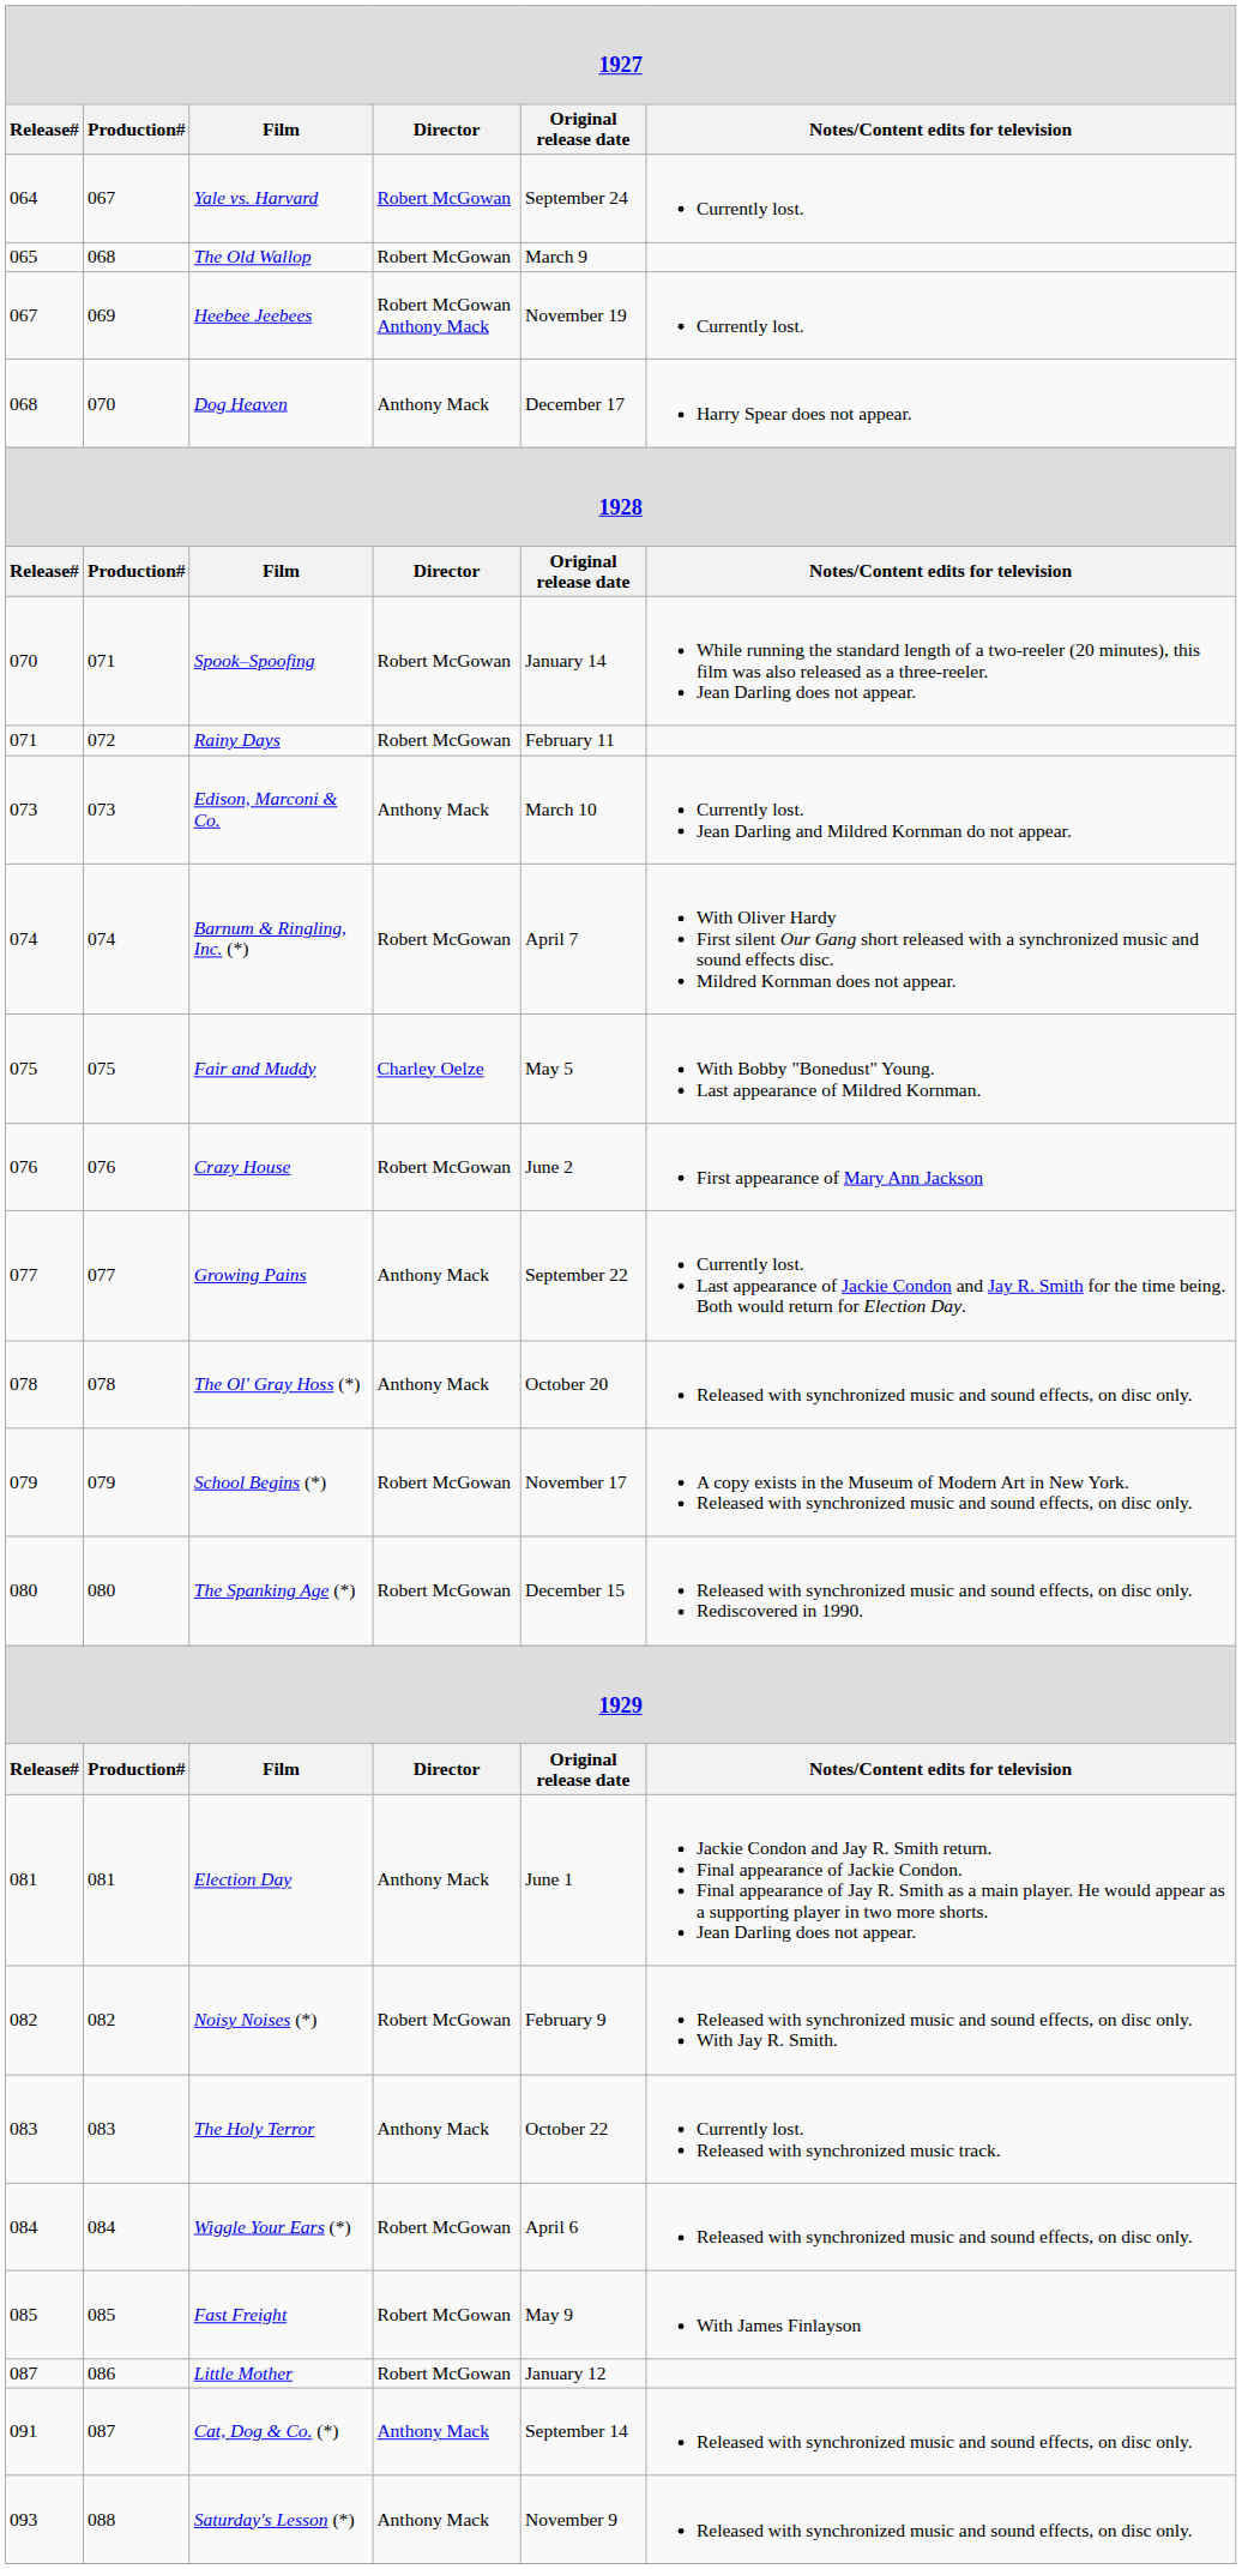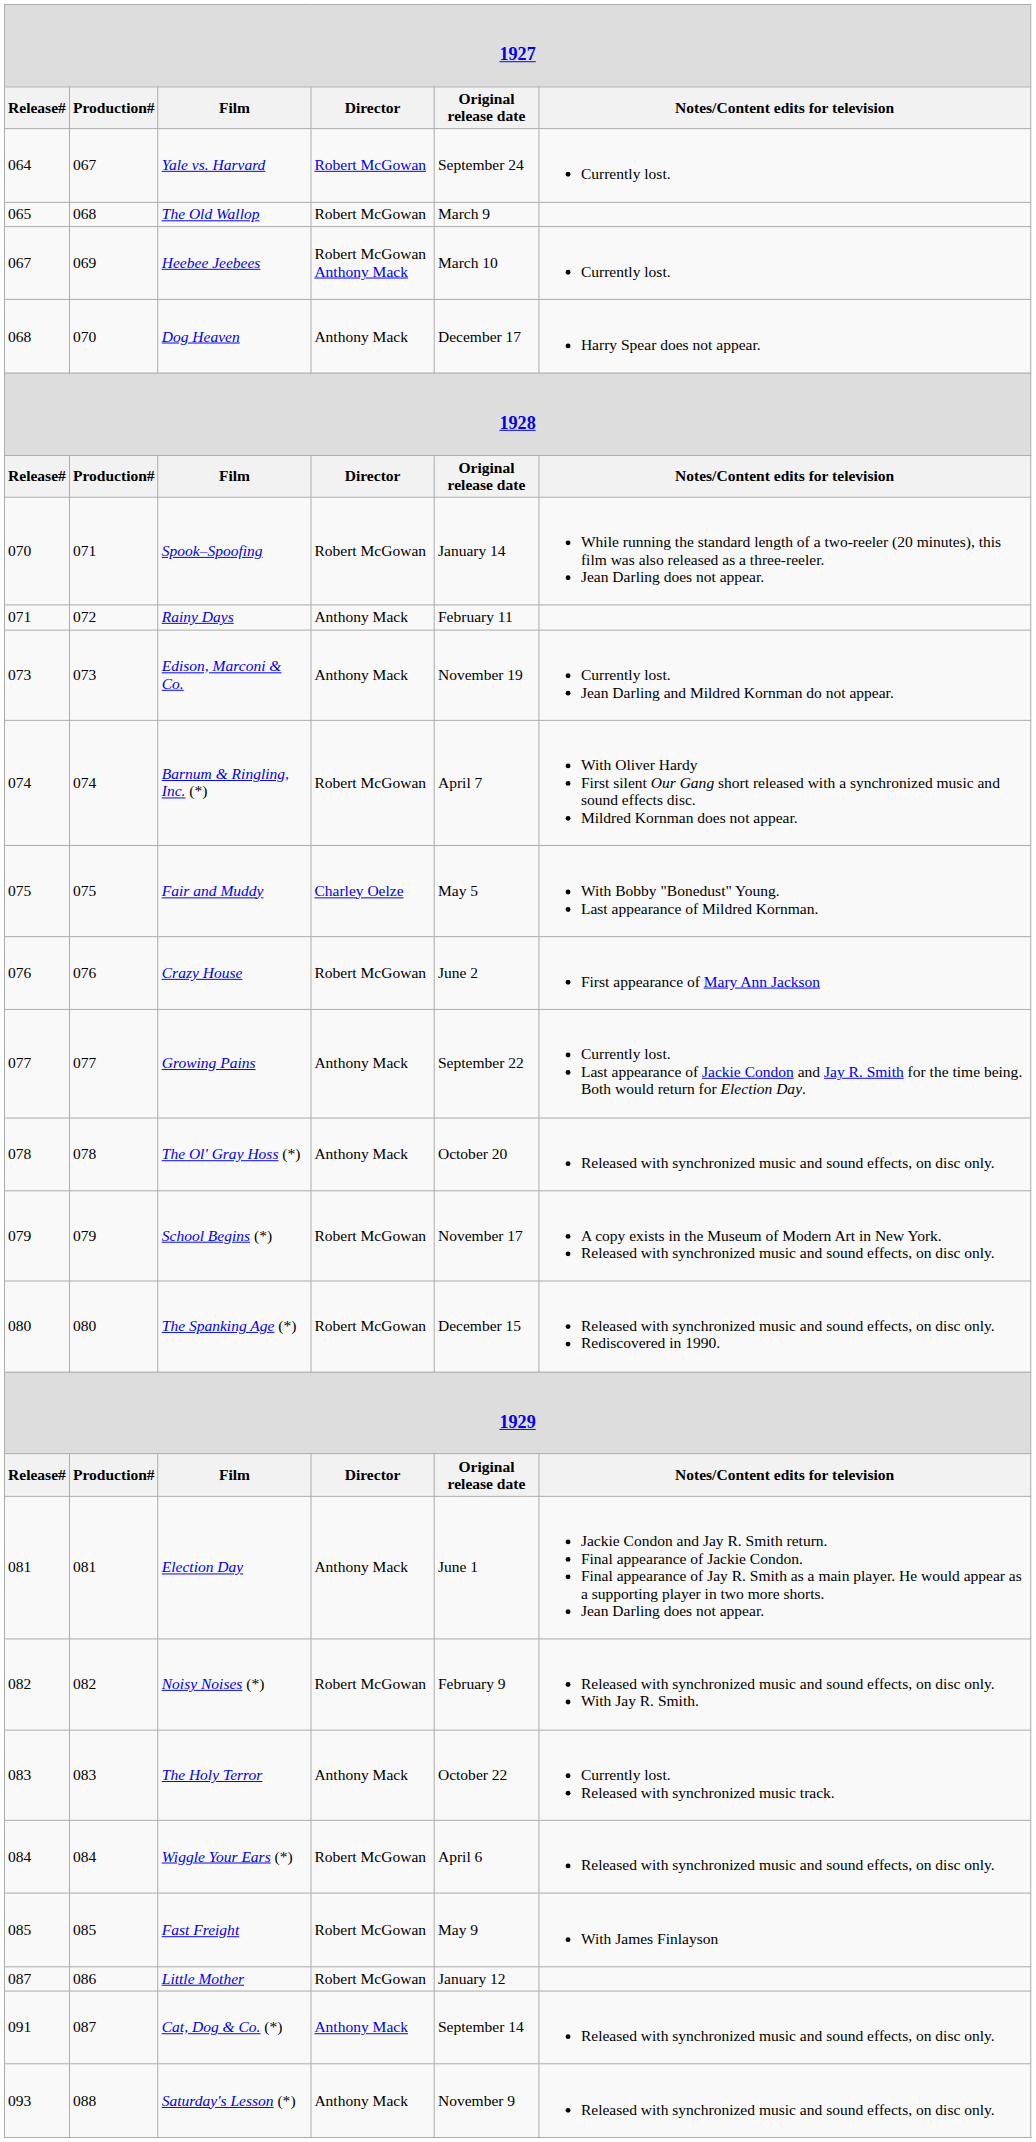Heebee Jeebees | column 5: November 19 -> March 10
Rainy Days | column 4: Robert McGowan -> Anthony Mack
Edison, Marconi & Co. | column 5: March 10 -> November 19
